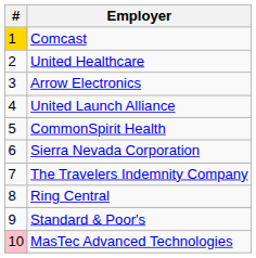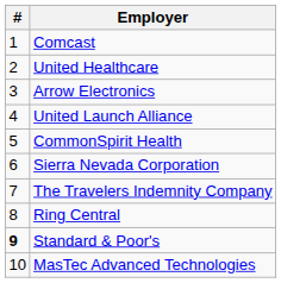Comcast | #: gold background -> no background
Standard & Poor's | #: normal -> bold
MasTec Advanced Technologies | #: pink background -> no background
